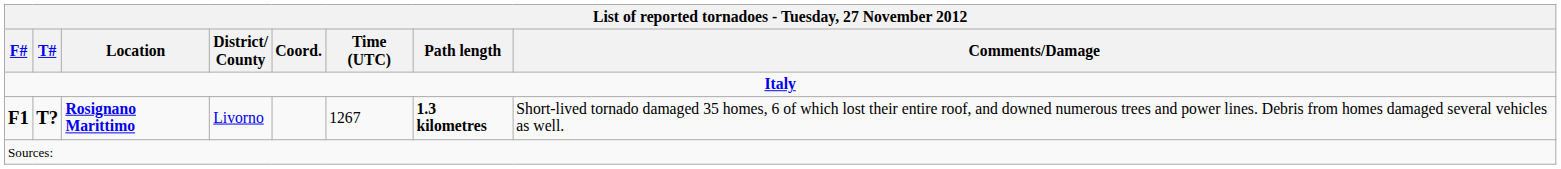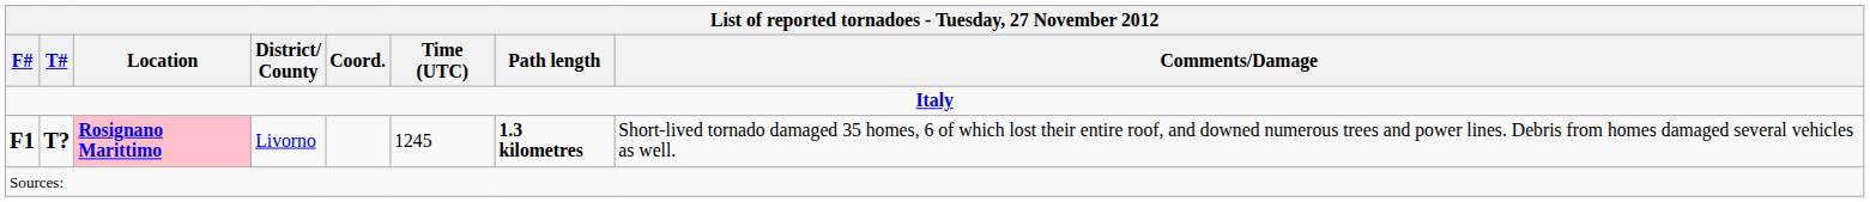F1 | Location: no background -> pink background
F1 | Time (UTC): 1267 -> 1245
